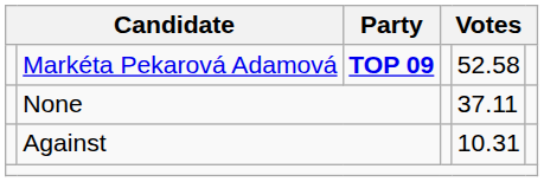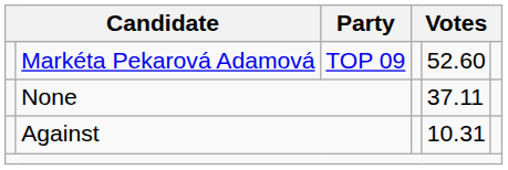Markéta Pekarová Adamová | Party: bold -> normal
Markéta Pekarová Adamová | column 5: 52.58 -> 52.60
